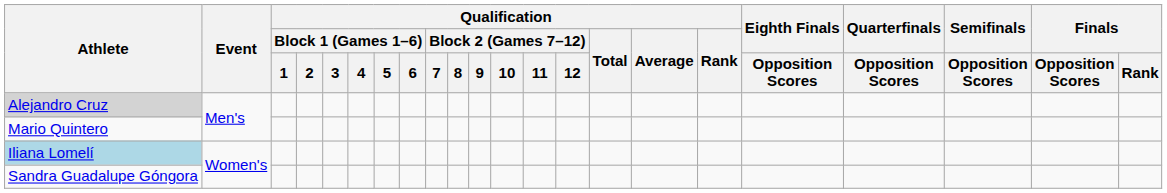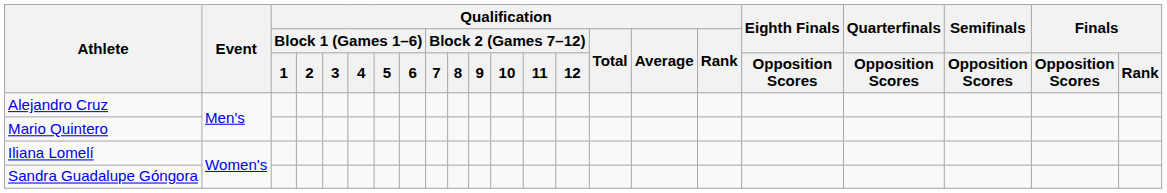Alejandro Cruz | Athlete: lightgrey background -> no background
Iliana Lomelí | Athlete: lightblue background -> no background
